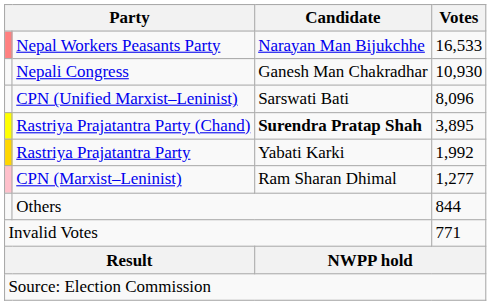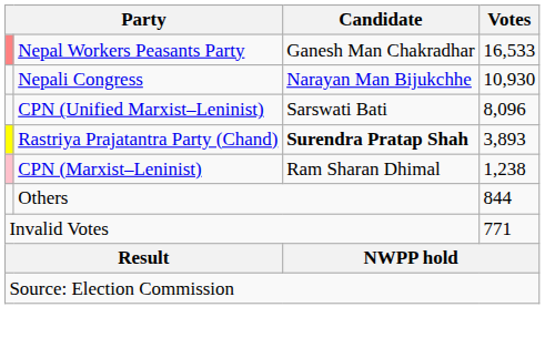Nepal Workers Peasants Party | Candidate: Narayan Man Bijukchhe -> Ganesh Man Chakradhar
Nepali Congress | Candidate: Ganesh Man Chakradhar -> Narayan Man Bijukchhe
Rastriya Prajatantra Party (Chand) | Votes: 3,895 -> 3,893
- row: Rastriya Prajatantra Party | Yabati Karki | 1,992
CPN (Marxist–Leninist) | Votes: 1,277 -> 1,238
